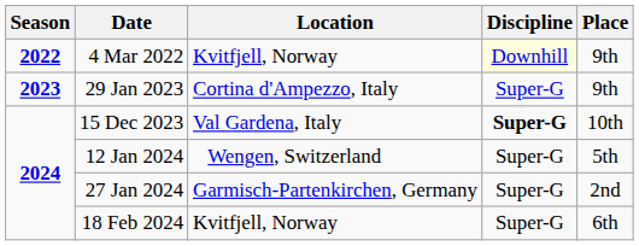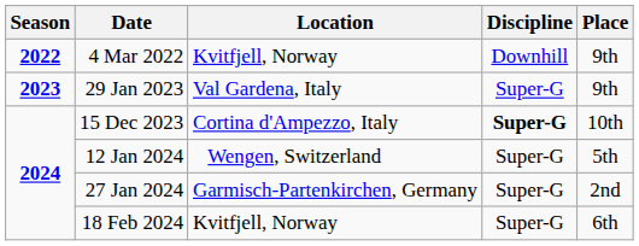4 Mar 2022 | Discipline: lightyellow background -> no background
29 Jan 2023 | Location: Cortina d'Ampezzo, Italy -> Val Gardena, Italy
15 Dec 2023 | Location: Val Gardena, Italy -> Cortina d'Ampezzo, Italy
